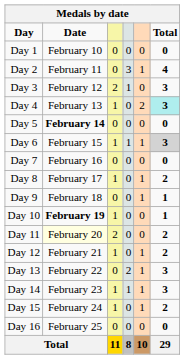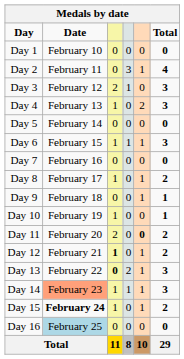Day 4 | Total: paleturquoise background -> no background
Day 5 | Date: bold -> normal
Day 6 | Total: lightgrey background -> no background
Day 10 | Date: bold -> normal
Day 11 | Date: lightyellow background -> no background
Day 11 | column 5: normal -> bold
Day 12 | column 3: normal -> bold
Day 13 | column 3: normal -> bold
Day 14 | Date: no background -> lightsalmon background
Day 15 | Date: normal -> bold
Day 16 | Date: no background -> lightblue background
